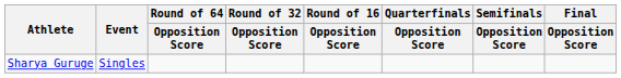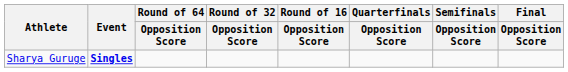Sharya Guruge | Event: normal -> bold
